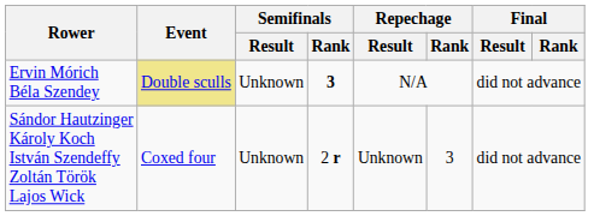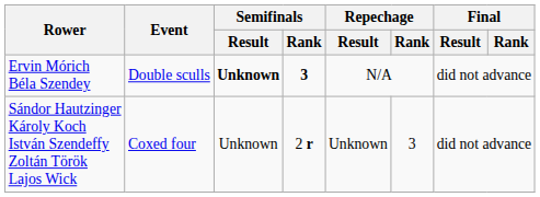Ervin Mórich Béla Szendey | Event: khaki background -> no background
Ervin Mórich Béla Szendey | Semifinals / Result: normal -> bold
